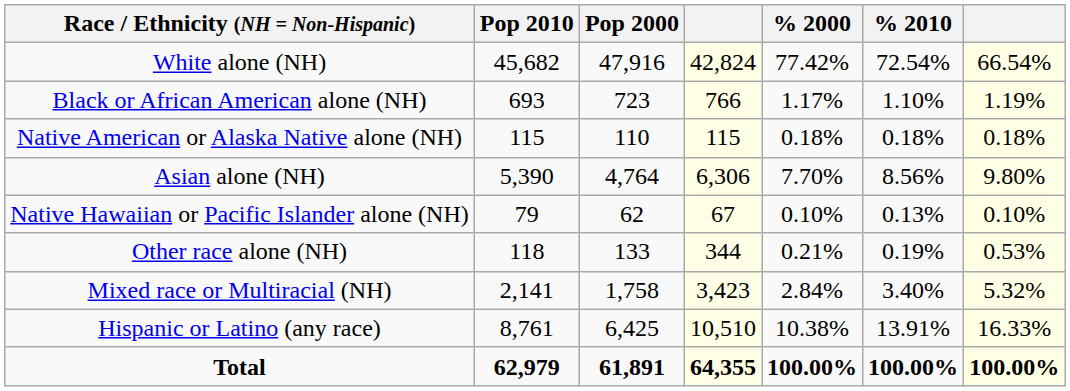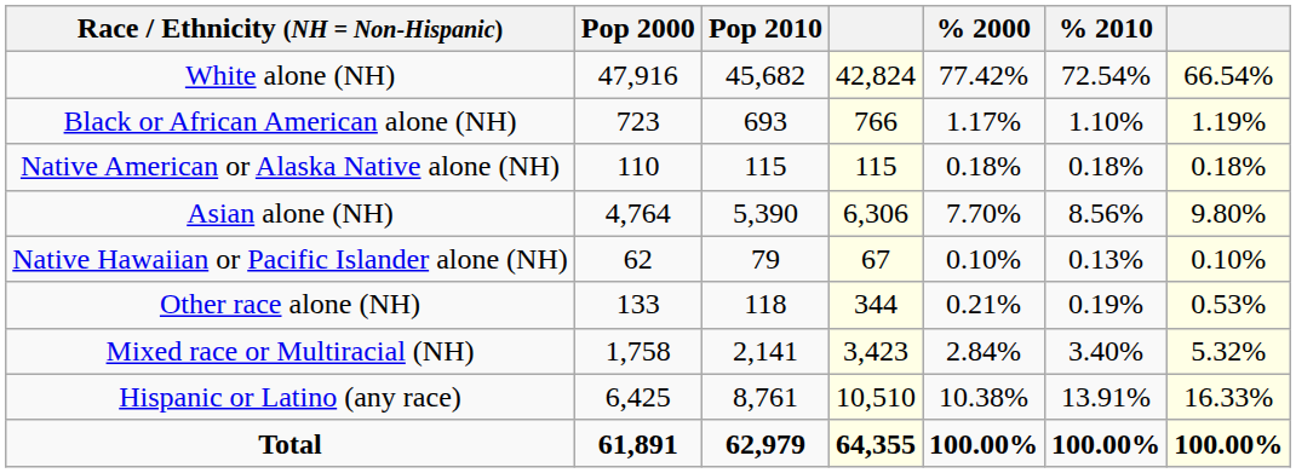columns swapped: Pop 2000 <-> Pop 2010
